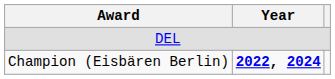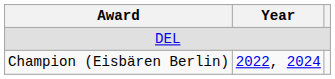Champion (Eisbären Berlin) | Year: bold -> normal
